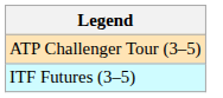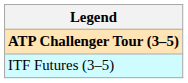row 2 | column 1: normal -> bold
